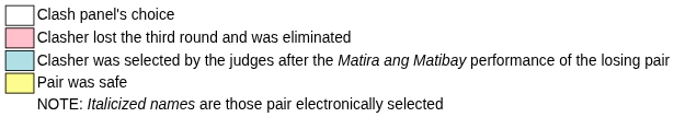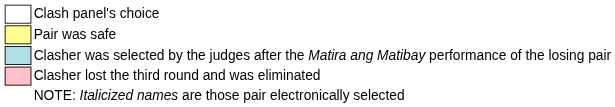rows swapped: Pair was safe <-> Clasher lost the third round and was eliminated
